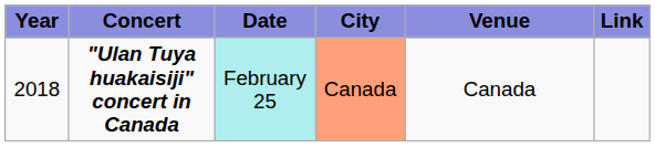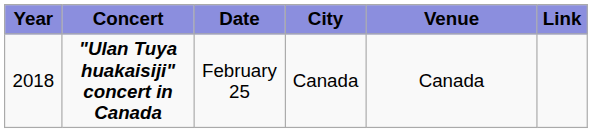"Ulan Tuya huakaisiji" concert in Canada | Date: paleturquoise background -> no background
"Ulan Tuya huakaisiji" concert in Canada | City: lightsalmon background -> no background
